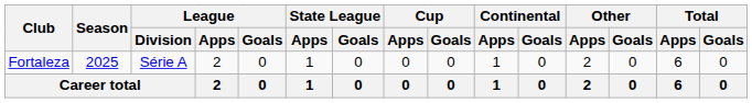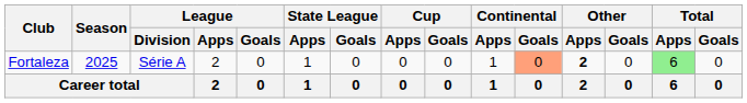Fortaleza | Continental / Goals: no background -> lightsalmon background
Fortaleza | Other / Apps: normal -> bold
Fortaleza | Total / Apps: no background -> lightgreen background
